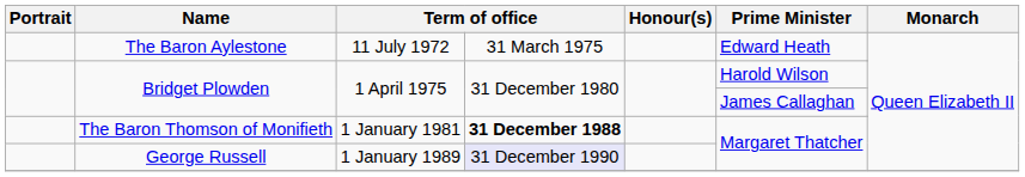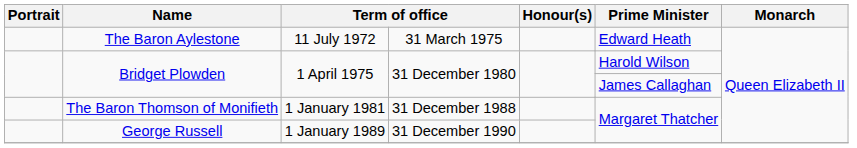The Baron Thomson of Monifieth | column 4: bold -> normal
George Russell | column 4: lavender background -> no background
